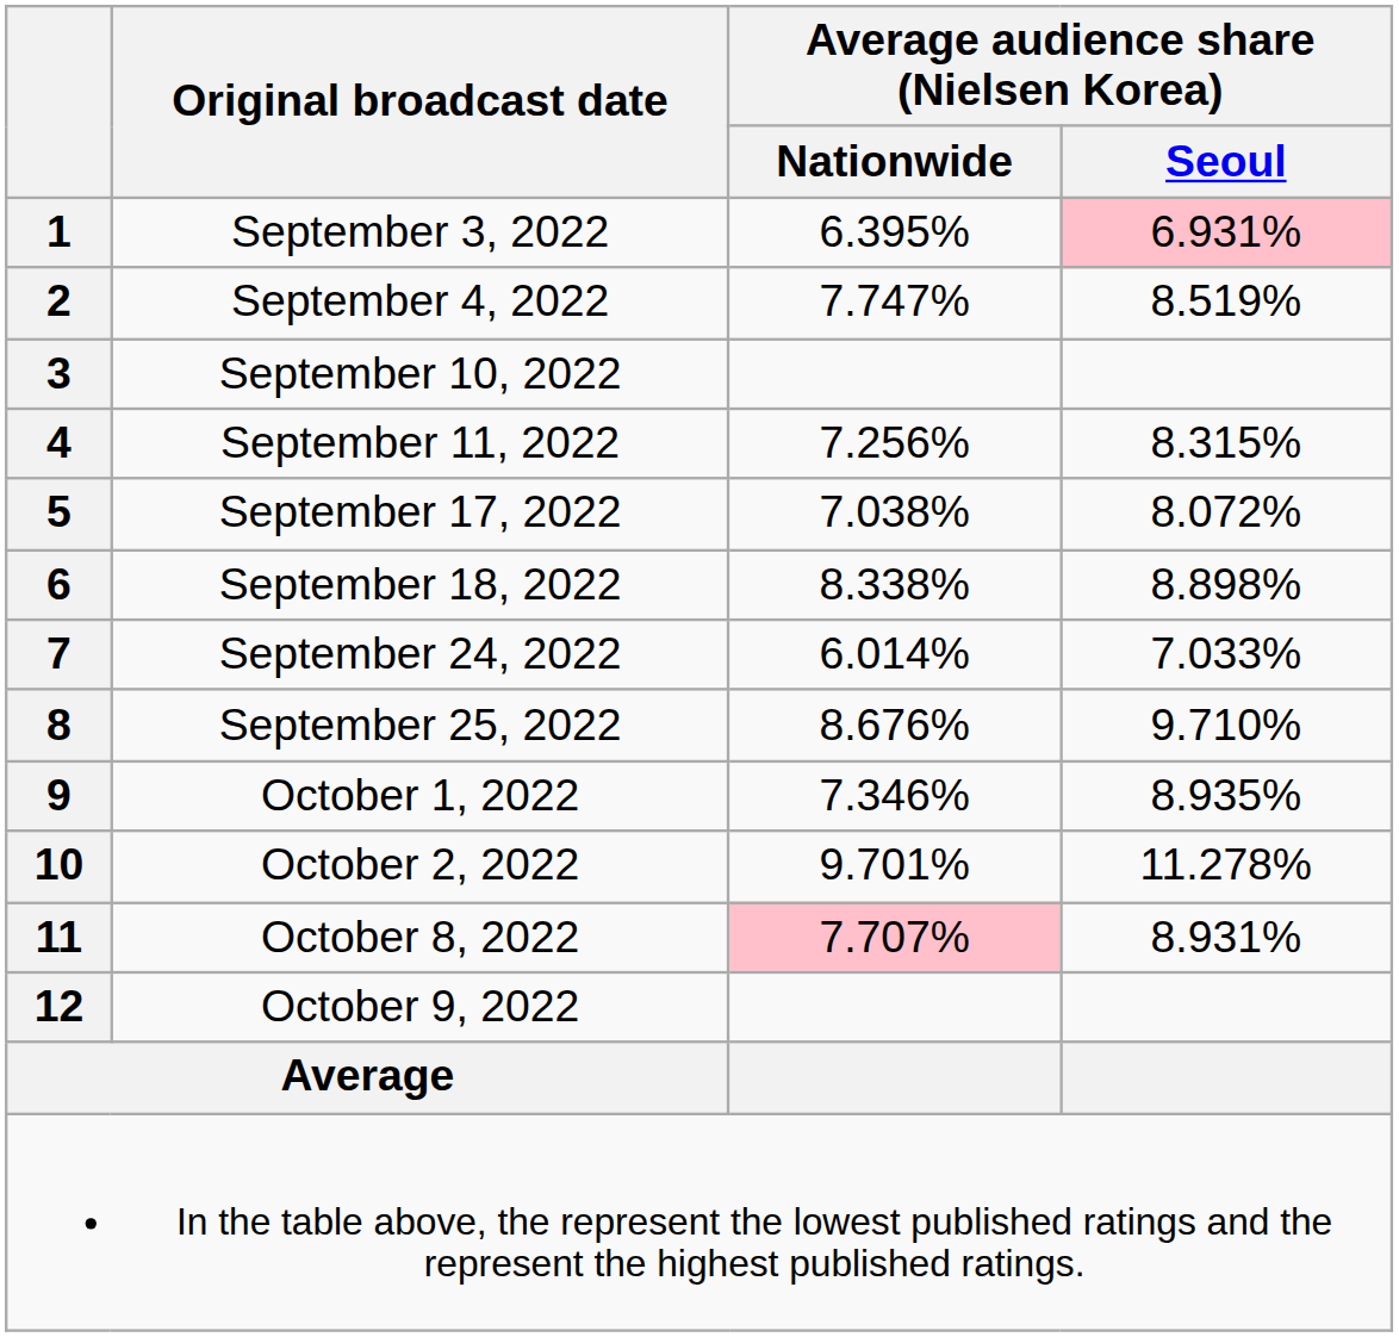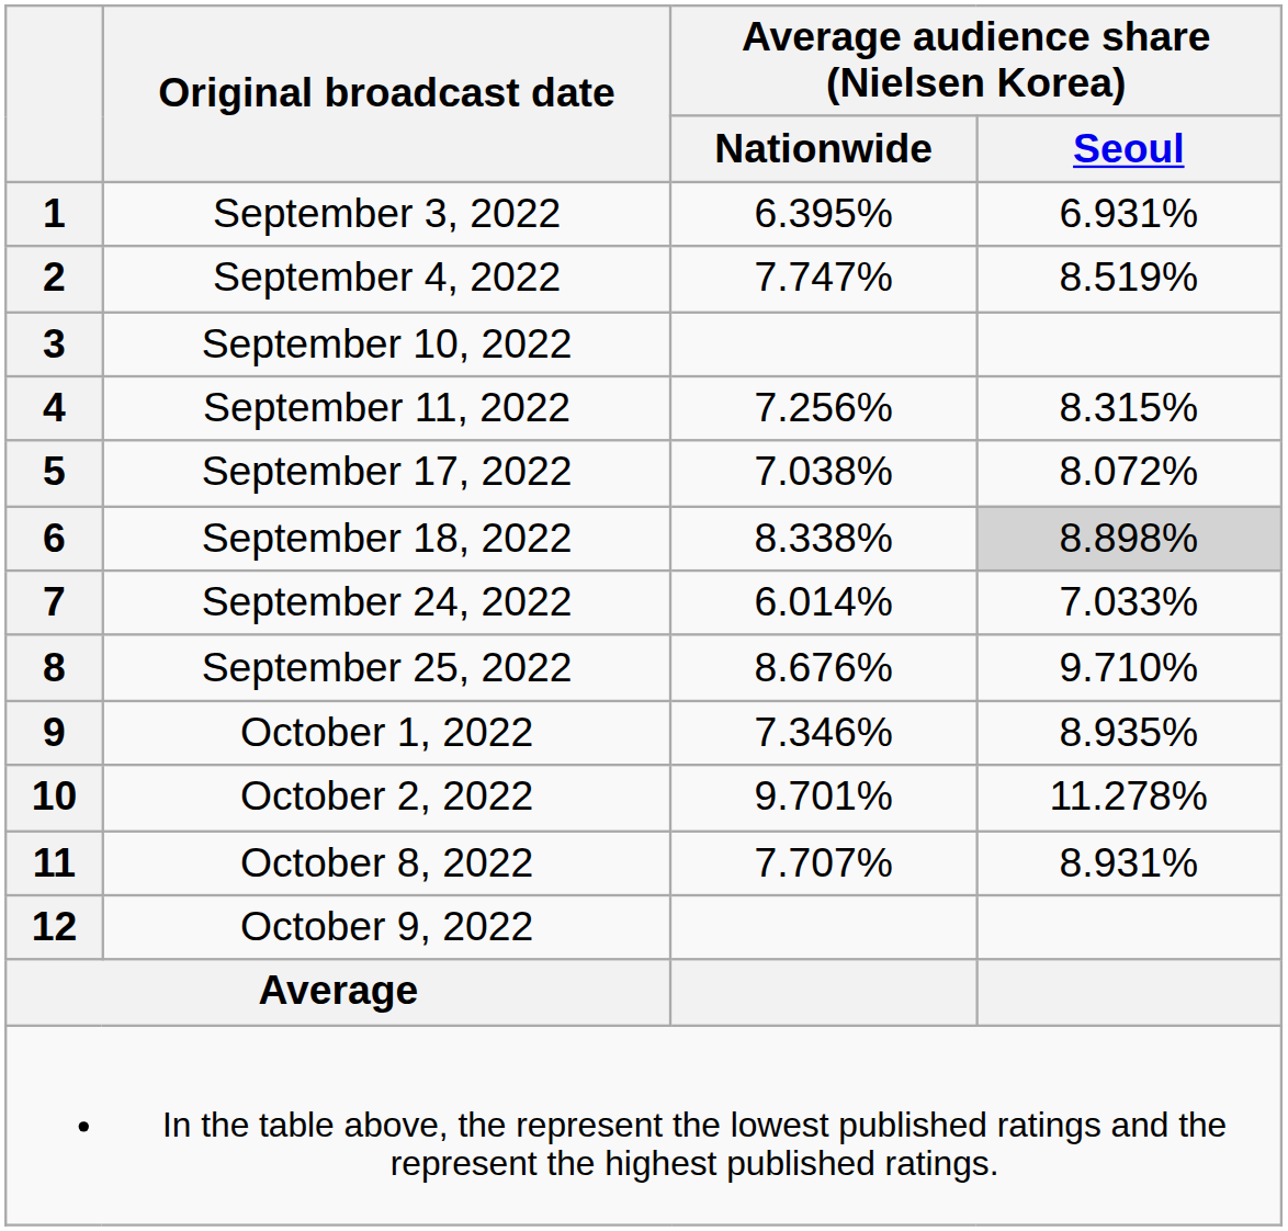1 | Average audience share (Nielsen Korea) / Seoul: pink background -> no background
6 | Average audience share (Nielsen Korea) / Seoul: no background -> lightgrey background
11 | Average audience share (Nielsen Korea) / Nationwide: pink background -> no background
